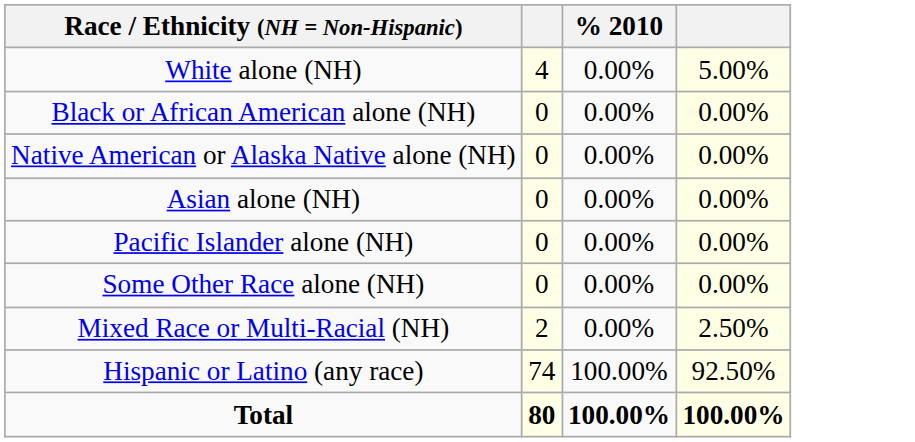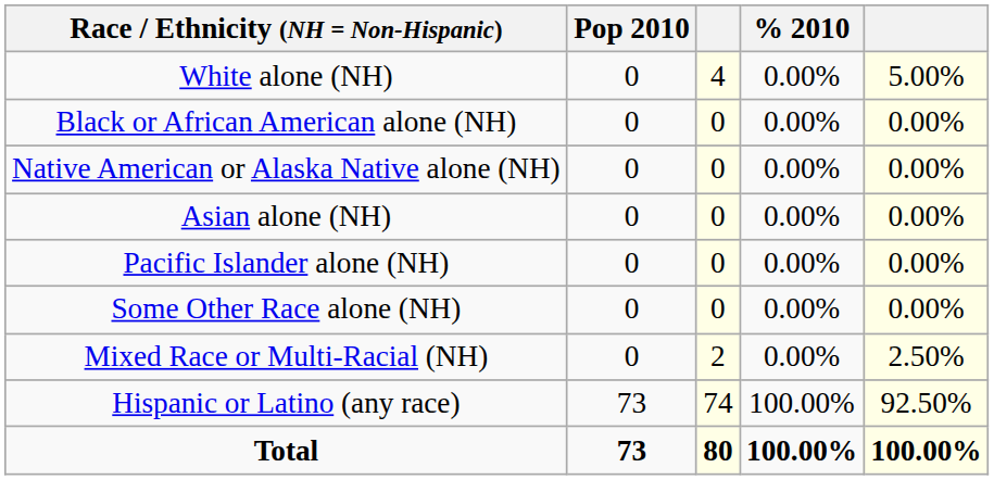+ column: Pop 2010 | 0 | 0 | 0 | 0 | 0 | 0 | 0 | 73 | 73
